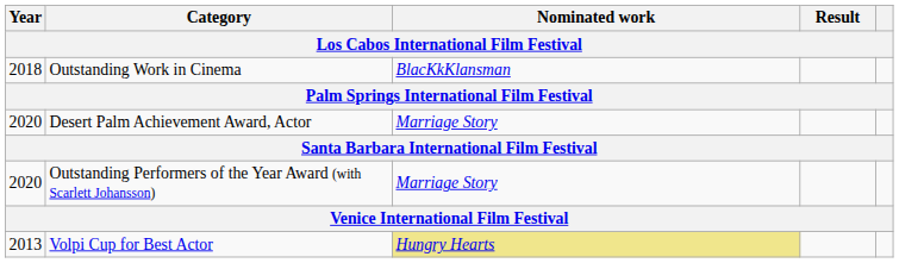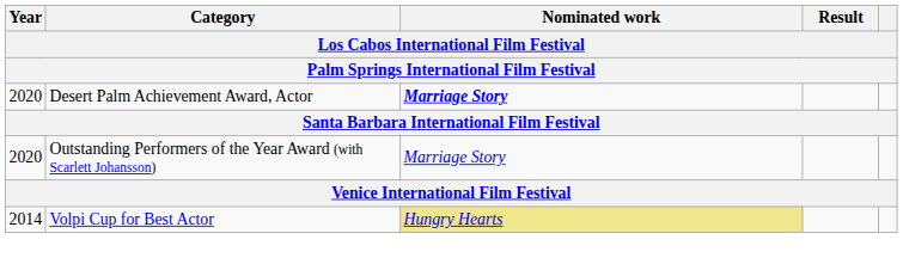- row: 2018 | Outstanding Work in Cinema | BlacKkKlansman
Desert Palm Achievement Award, Actor | Nominated work: normal -> bold
Volpi Cup for Best Actor | Year: 2013 -> 2014
